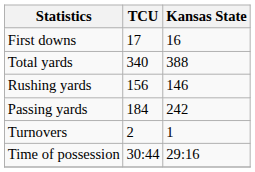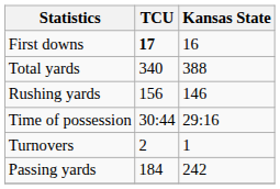First downs | TCU: normal -> bold
rows swapped: Passing yards <-> Time of possession
